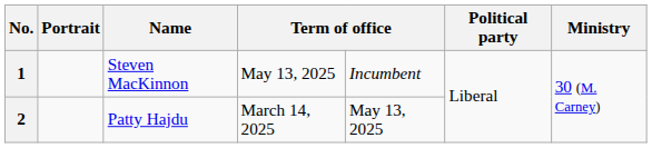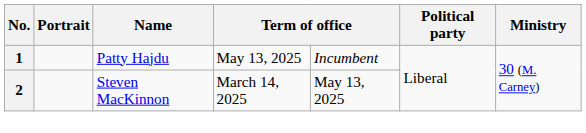1 | Name: Steven MacKinnon -> Patty Hajdu
2 | Name: Patty Hajdu -> Steven MacKinnon
